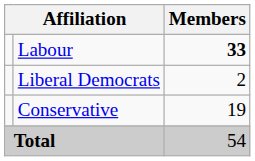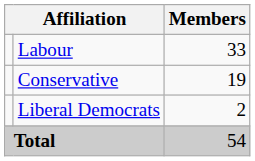Labour | Members: bold -> normal
rows swapped: Conservative <-> Liberal Democrats
